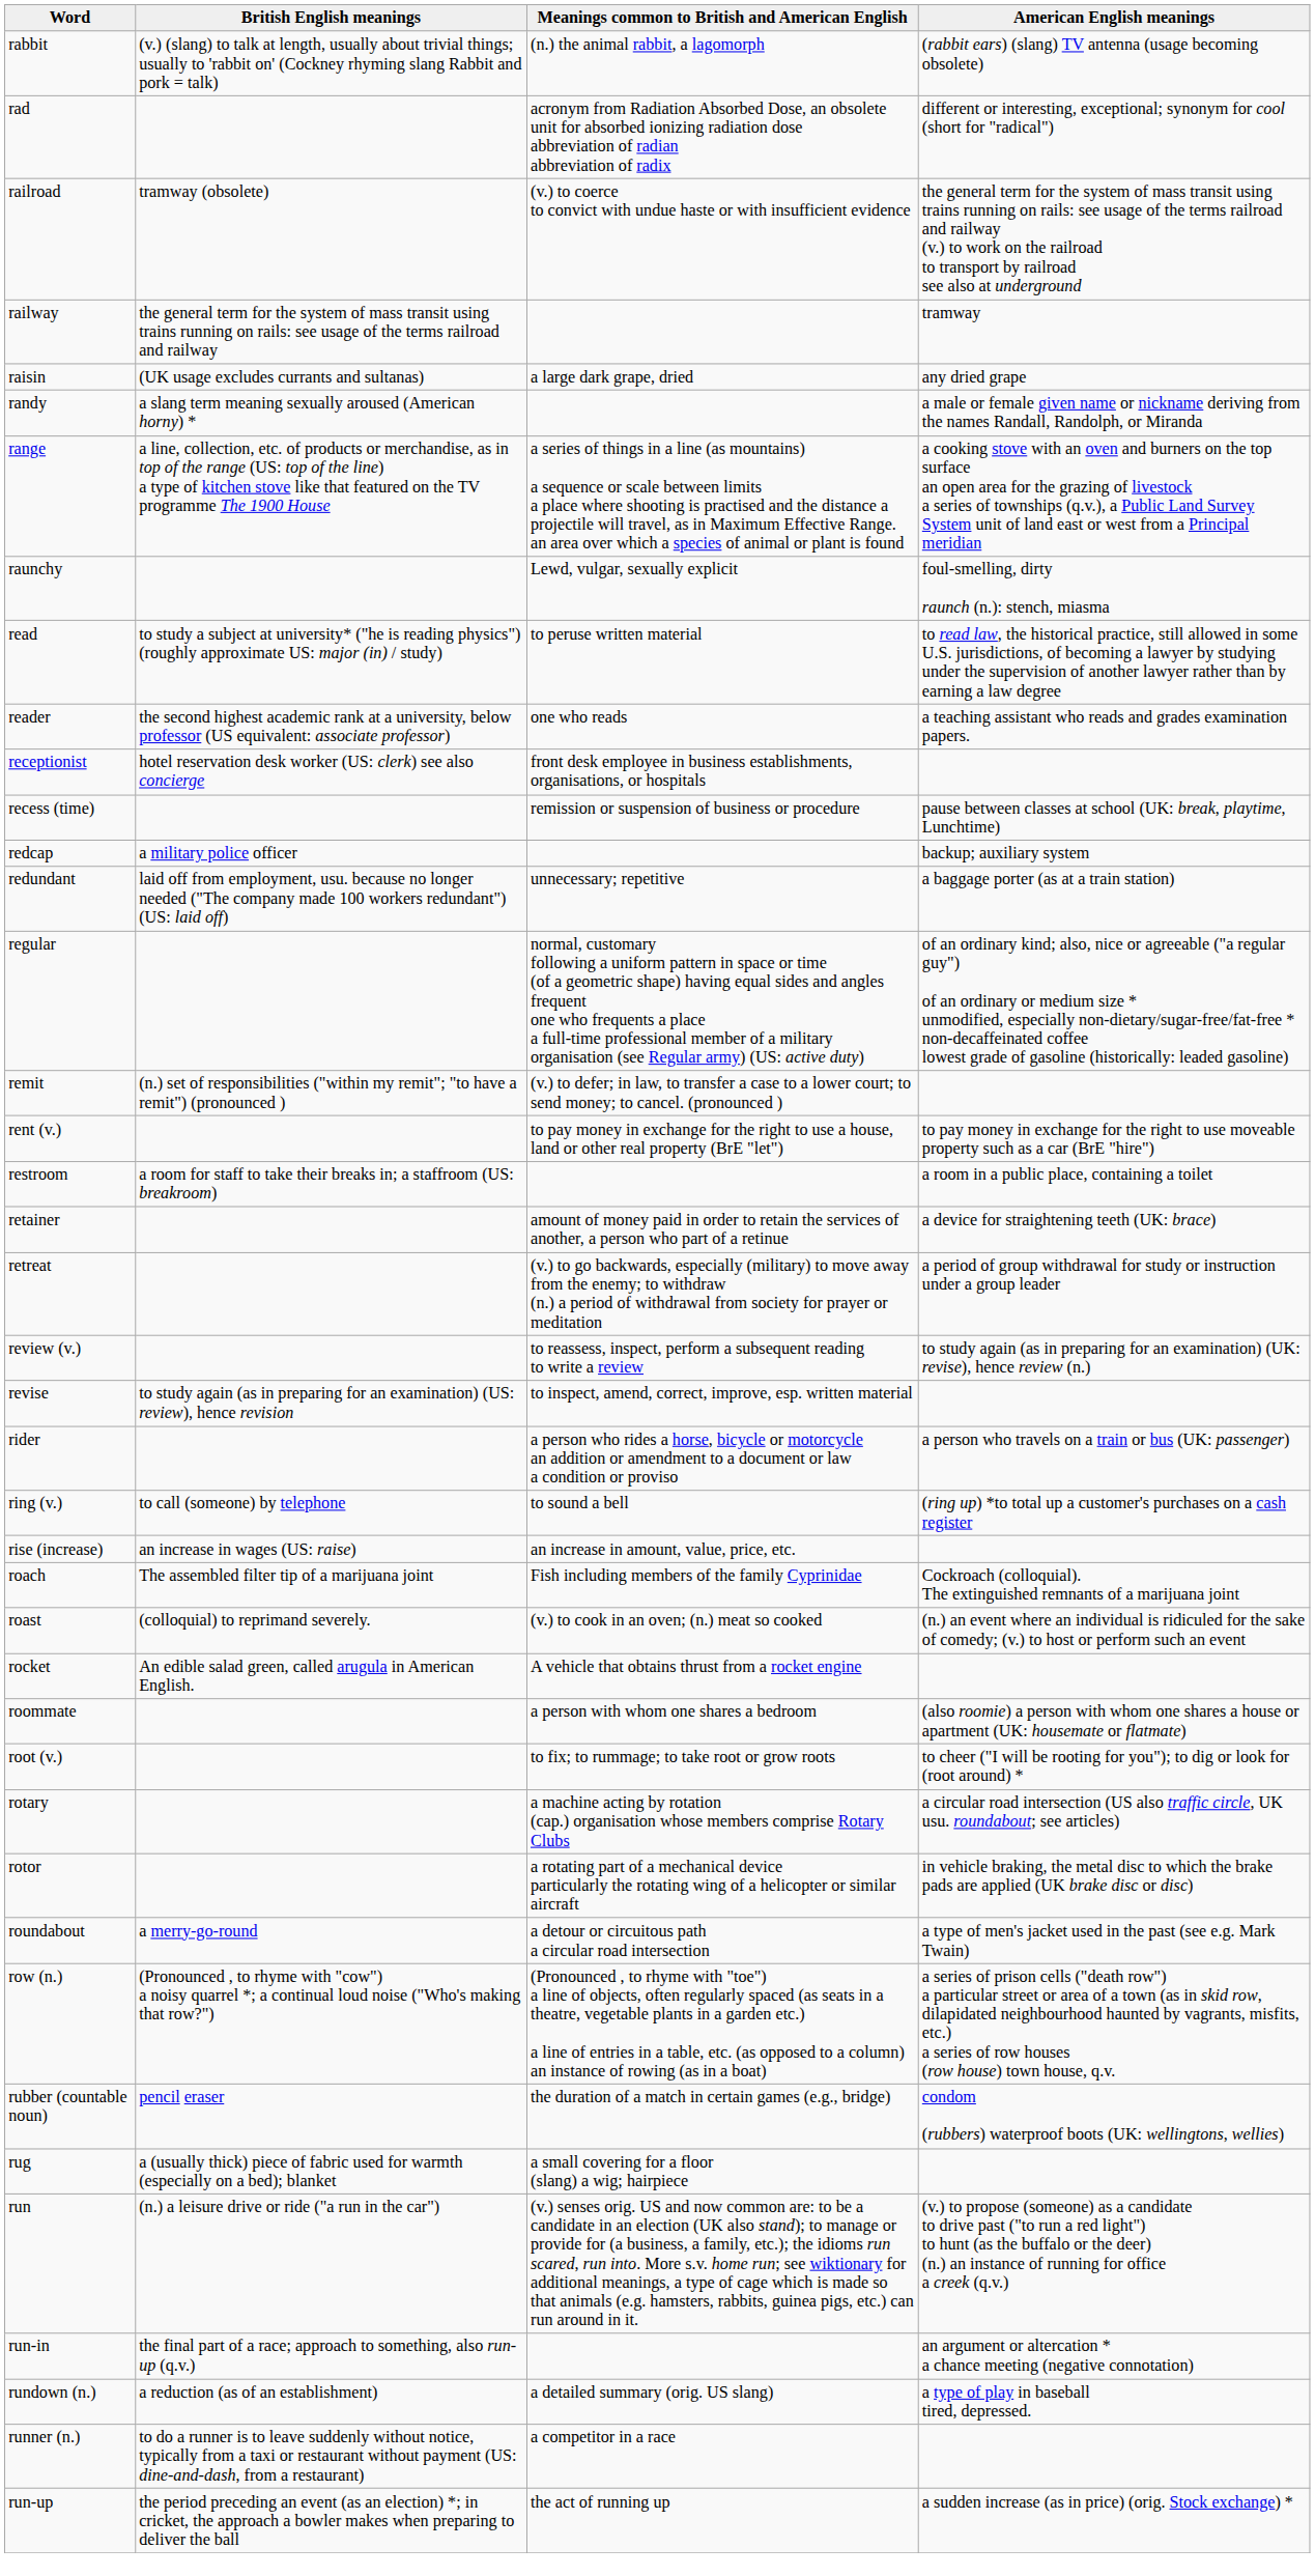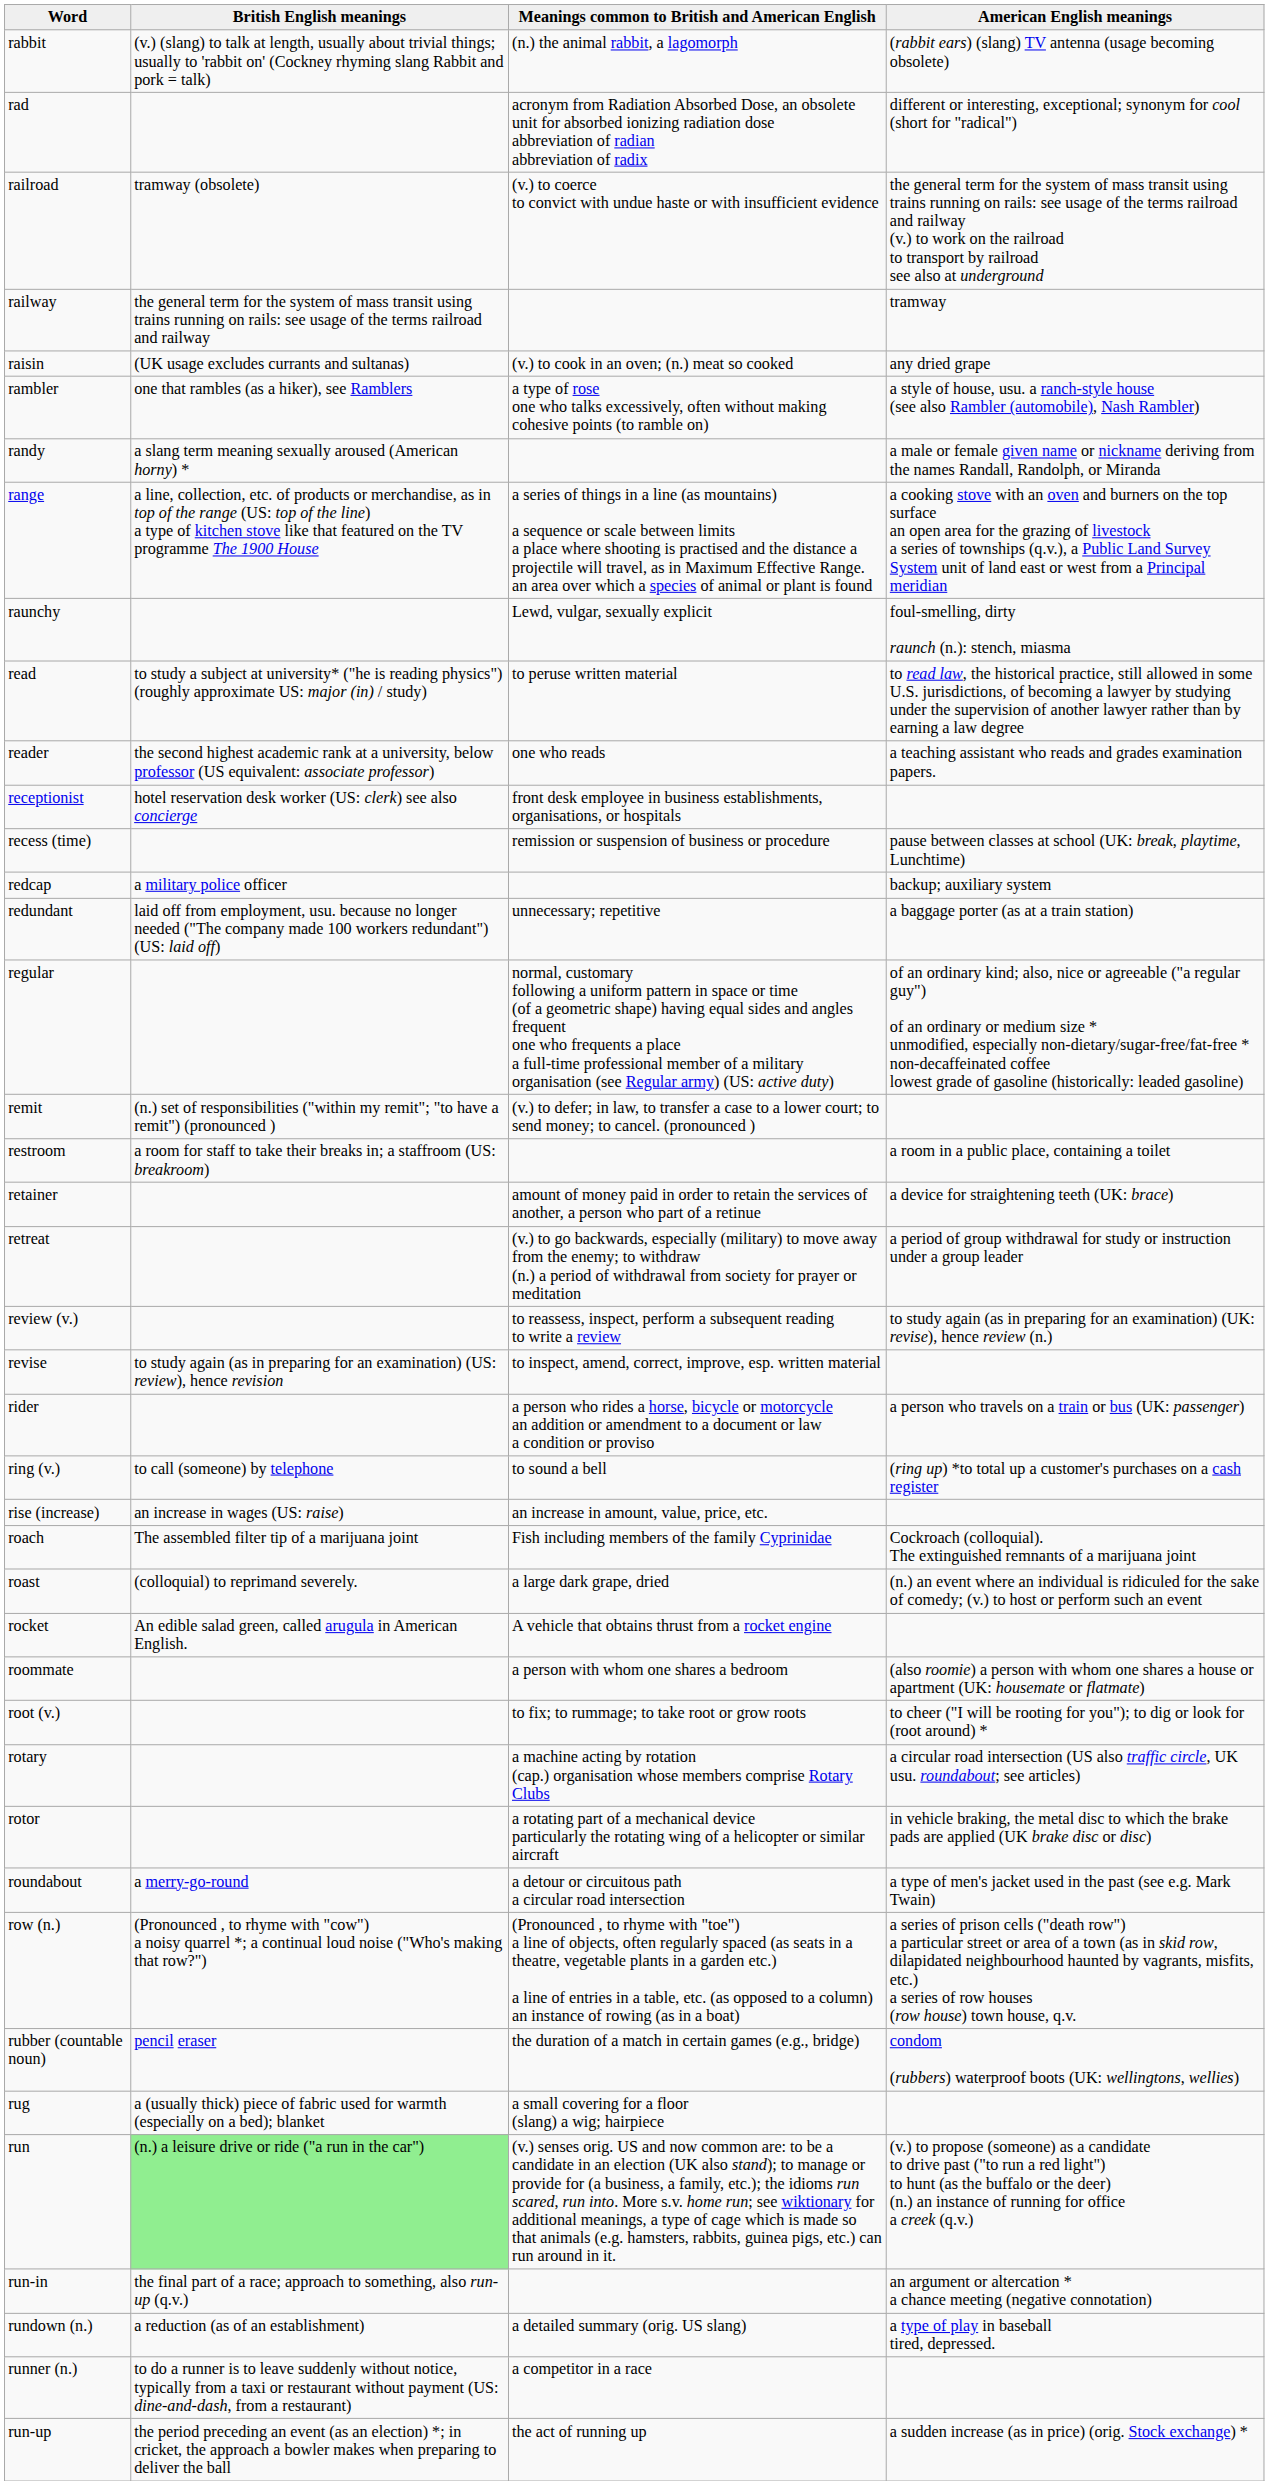raisin | Meanings common to British and American English: a large dark grape, dried -> (v.) to cook in an oven; (n.) meat so cooked
+ row: rambler | one that rambles (as a hiker), see Ramblers | a type of rose one who talks excessively, often without making cohesive points (to ramble on) | a style of house, usu. a ranch-style house (see also Rambler (automobile), Nash Rambler)
- row: rent (v.) | to pay money in exchange for the right to use a house, land or other real property (BrE "let") | to pay money in exchange for the right to use moveable property such as a car (BrE "hire")
roast | Meanings common to British and American English: (v.) to cook in an oven; (n.) meat so cooked -> a large dark grape, dried
run | British English meanings: no background -> lightgreen background
